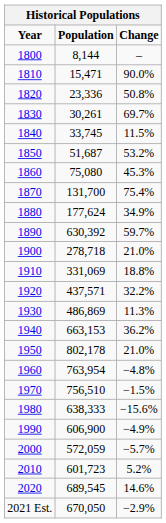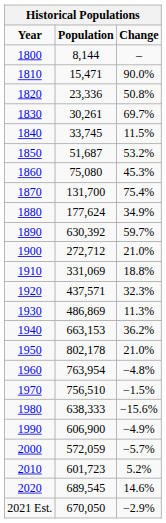1900 | Population: 278,718 -> 272,712
1920 | Change: 32.2% -> 32.3%
